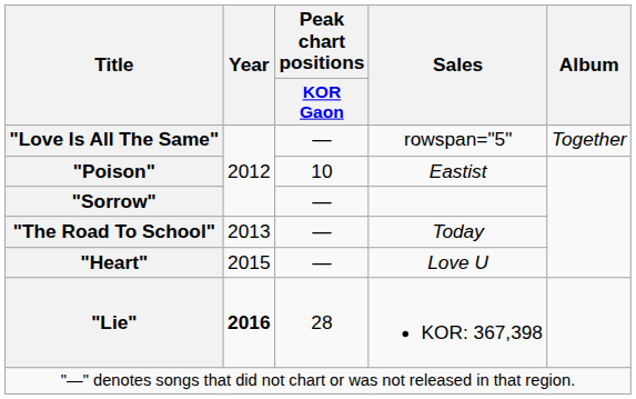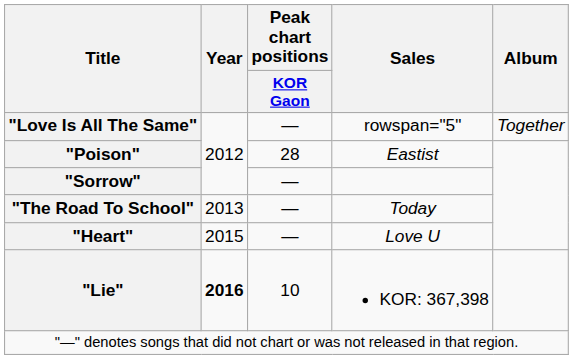"Poison" | Peak chart positions / KOR Gaon: 10 -> 28
"Lie" | Peak chart positions / KOR Gaon: 28 -> 10
